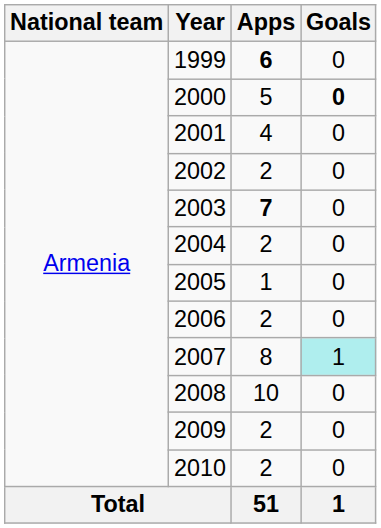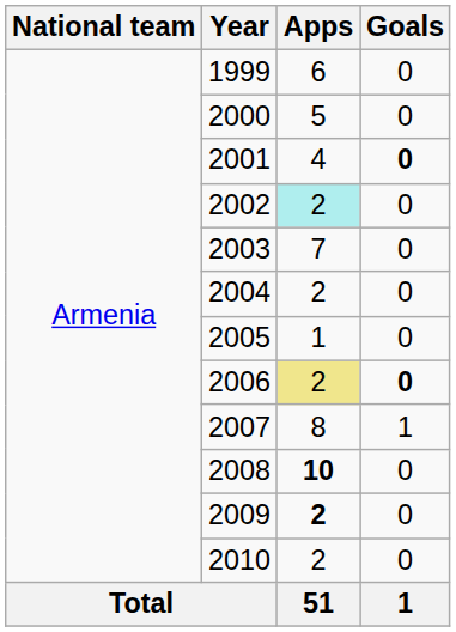1999 | Apps: bold -> normal
2000 | Goals: bold -> normal
2001 | Goals: normal -> bold
2002 | Apps: no background -> paleturquoise background
2003 | Apps: bold -> normal
2006 | Apps: no background -> khaki background
2006 | Goals: normal -> bold
2007 | Goals: paleturquoise background -> no background
2008 | Apps: normal -> bold
2009 | Apps: normal -> bold
